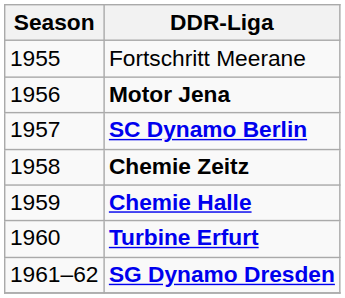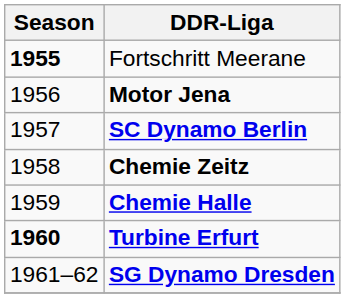Fortschritt Meerane | Season: normal -> bold
Turbine Erfurt | Season: normal -> bold
